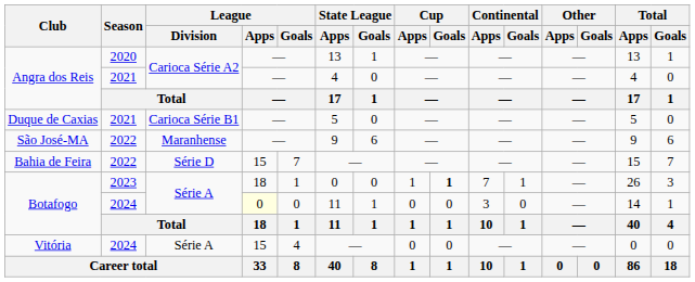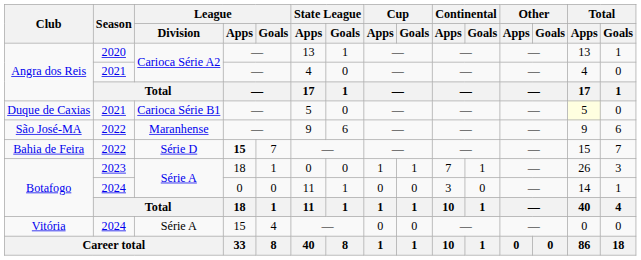Duque de Caxias | Total / Apps: no background -> lightyellow background
Bahia de Feira | League / Apps: normal -> bold
Botafogo / 2023 | Cup / Goals: bold -> normal
Botafogo / 2024 | League / Apps: lightyellow background -> no background
